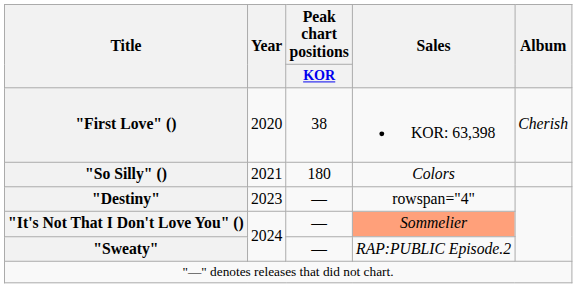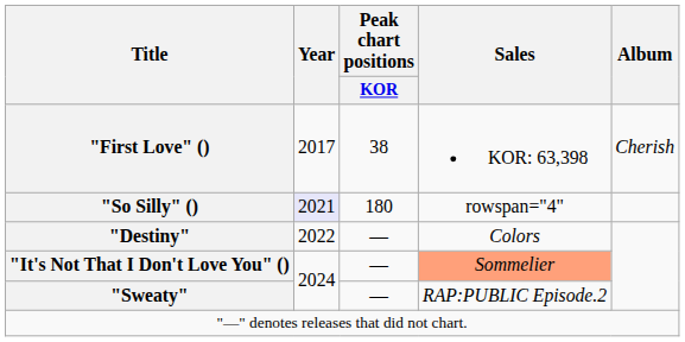"First Love" () | Year: 2020 -> 2017
"So Silly" () | Year: no background -> lavender background
"So Silly" () | Sales: Colors -> rowspan="4"
"Destiny" | Year: 2023 -> 2022
"Destiny" | Sales: rowspan="4" -> Colors
